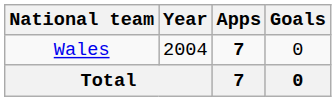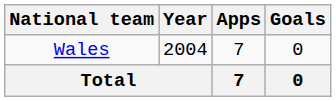Wales | Apps: bold -> normal
